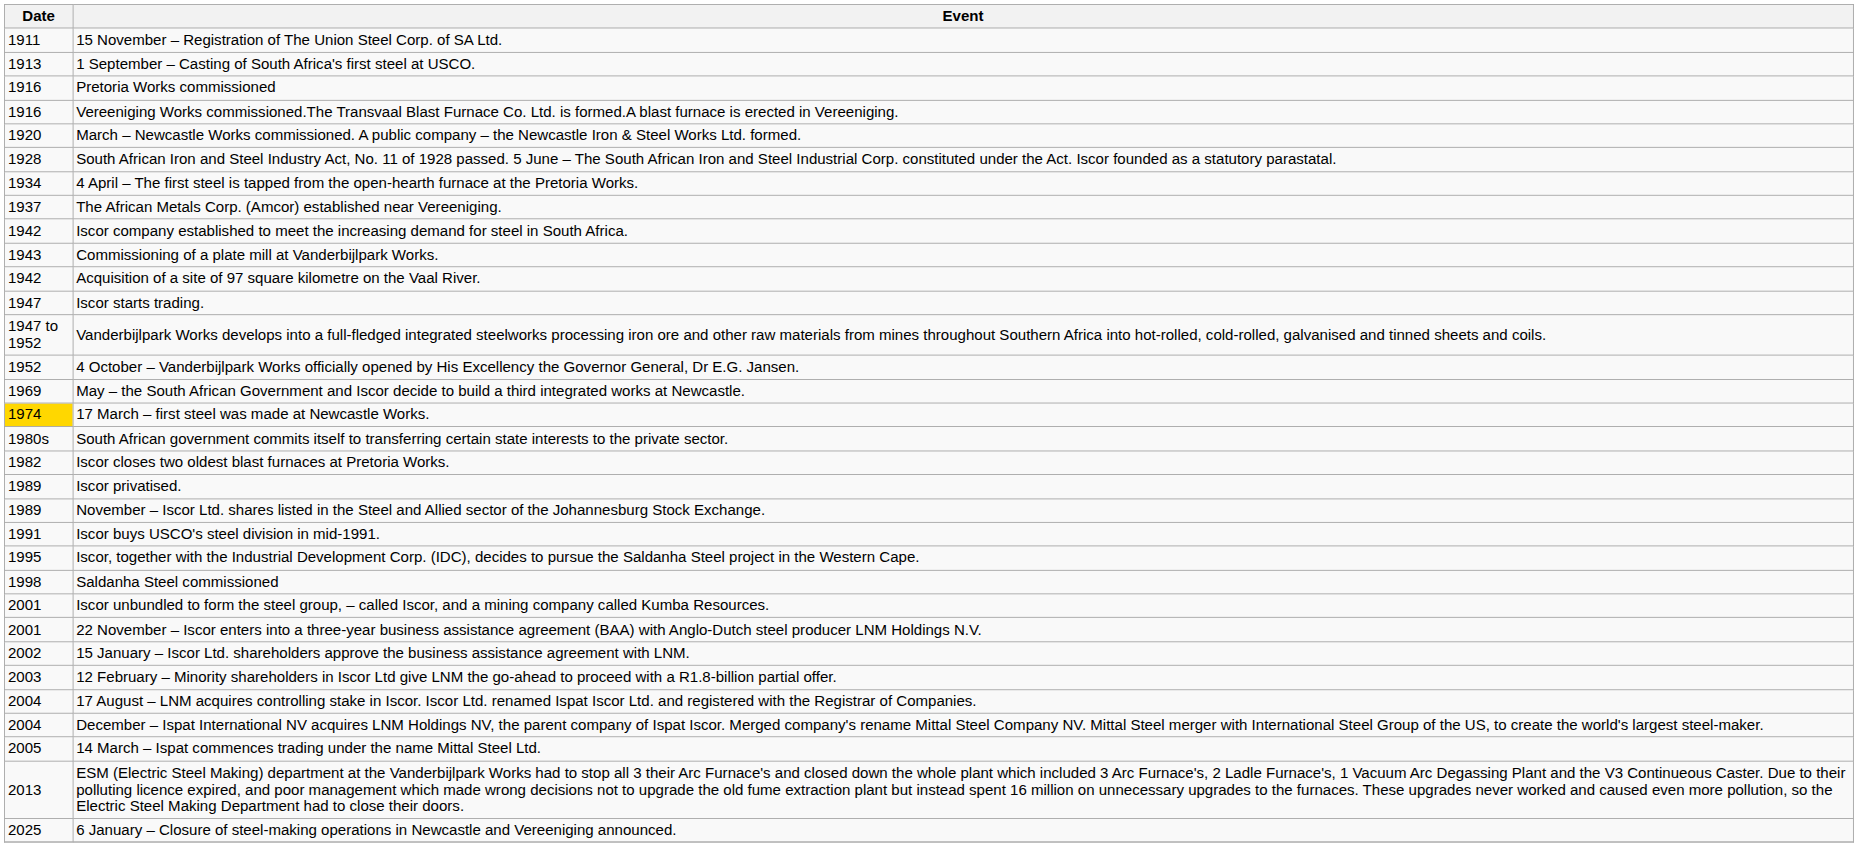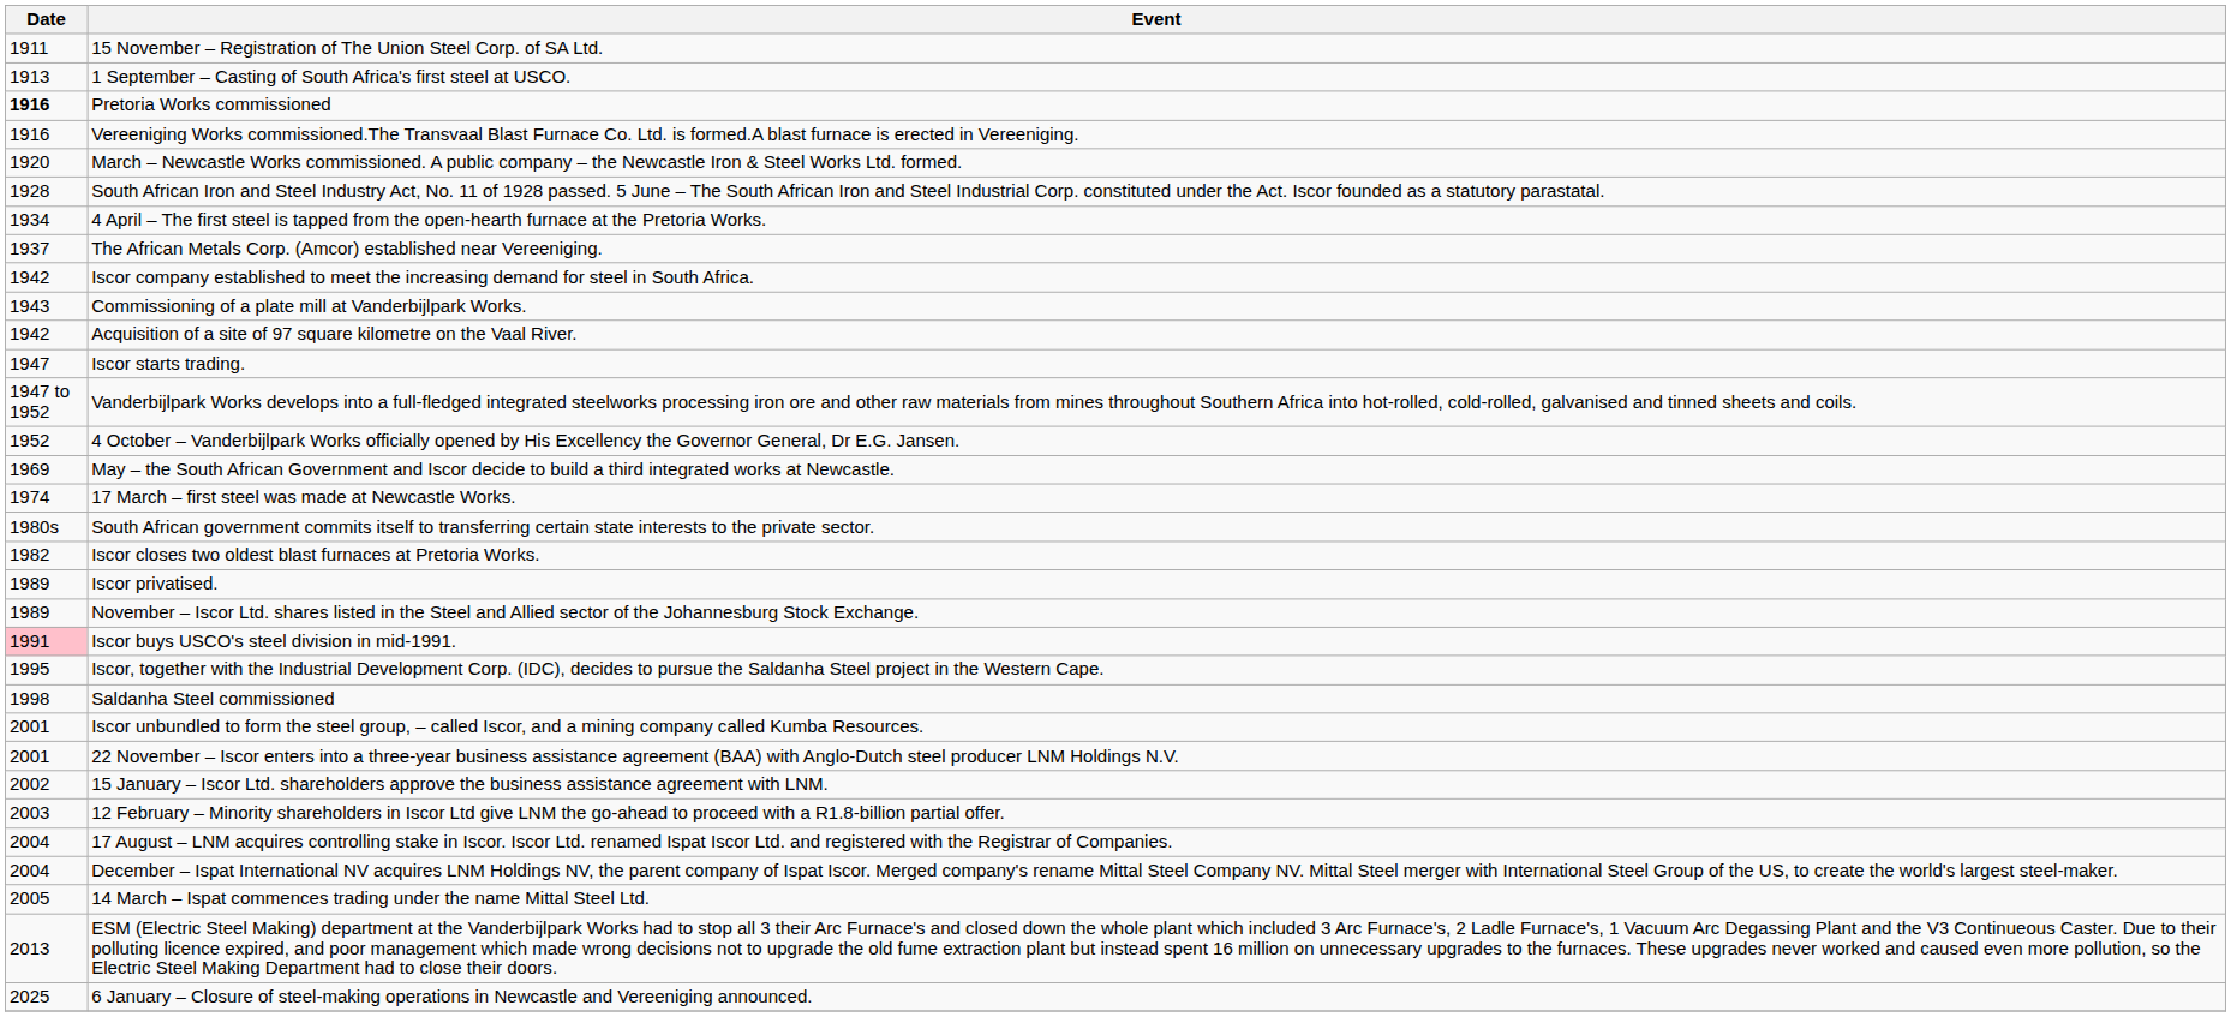Pretoria Works commissioned | Date: normal -> bold
17 March – first steel was made at Newcastle Works. | Date: gold background -> no background
Iscor buys USCO's steel division in mid-1991. | Date: no background -> pink background
